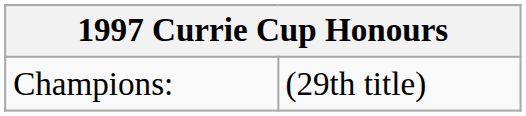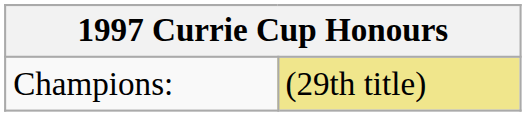Champions: | column 2: no background -> khaki background
